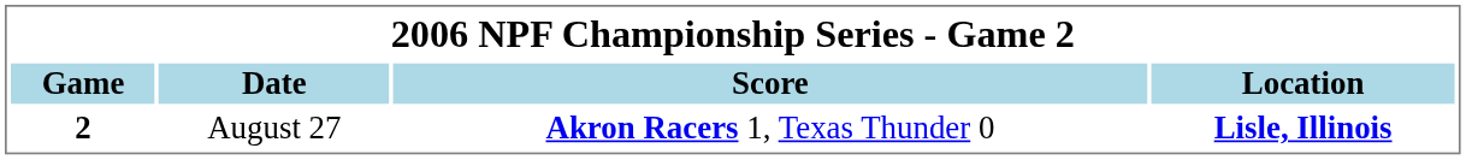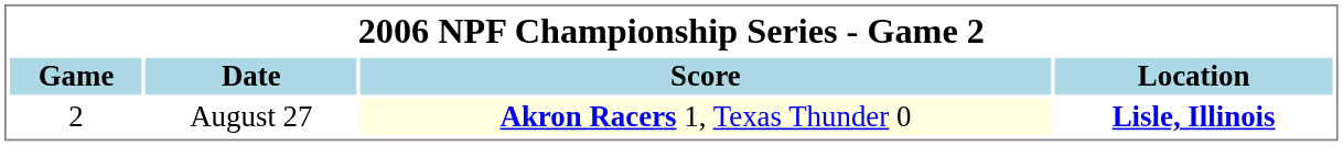August 27 | Game: bold -> normal
August 27 | Score: no background -> lightyellow background
